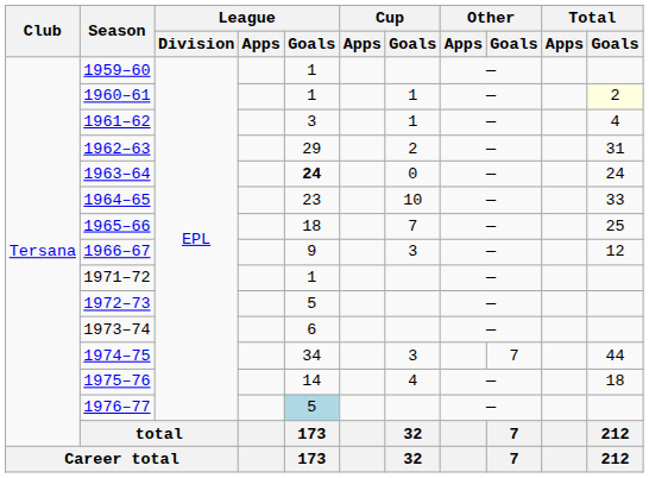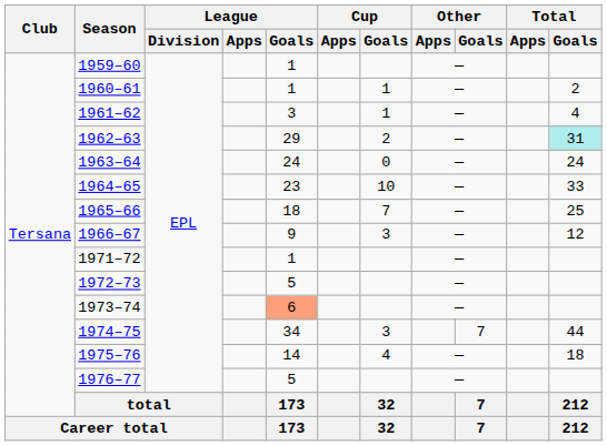1960–61 | Total / Goals: lightyellow background -> no background
1962–63 | Total / Goals: no background -> paleturquoise background
1963–64 | League / Goals: bold -> normal
1973–74 | League / Goals: no background -> lightsalmon background
1976–77 | League / Goals: lightblue background -> no background
